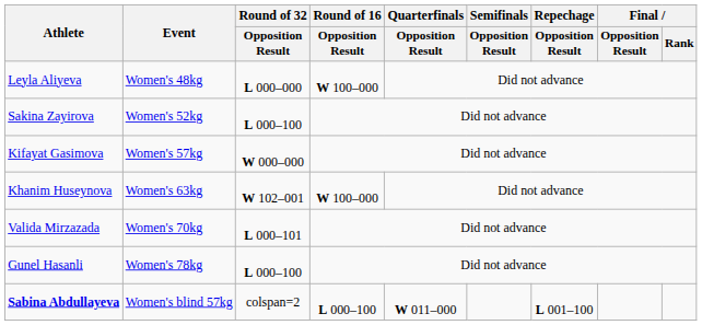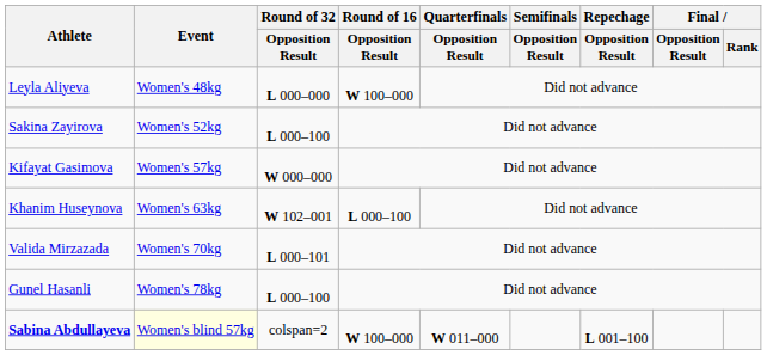Khanim Huseynova | Round of 16 / Opposition Result: W 100–000 -> L 000–100
Sabina Abdullayeva | Event: no background -> lightyellow background
Sabina Abdullayeva | Round of 16 / Opposition Result: L 000–100 -> W 100–000
